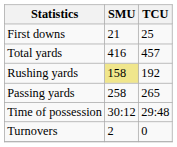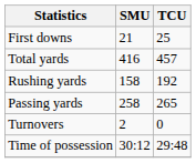Rushing yards | SMU: khaki background -> no background
rows swapped: Turnovers <-> Time of possession
